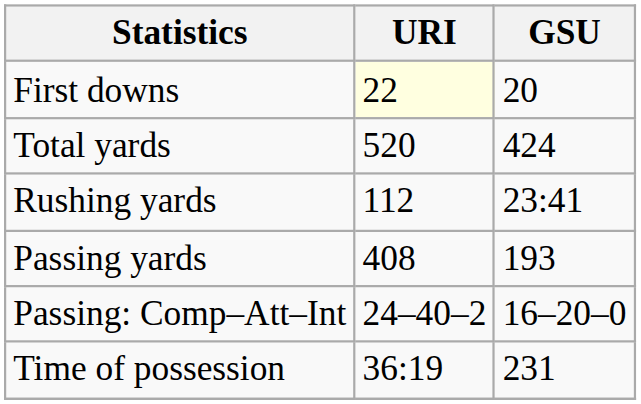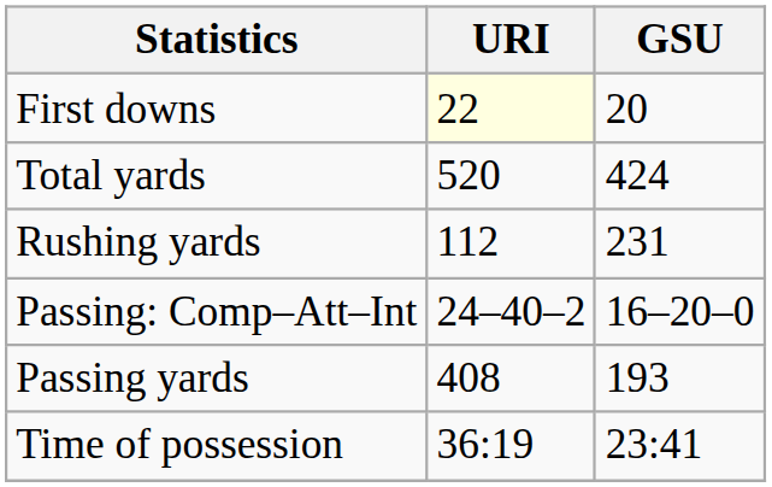Rushing yards | GSU: 23:41 -> 231
rows swapped: Passing yards <-> Passing: Comp–Att–Int
Time of possession | GSU: 231 -> 23:41
